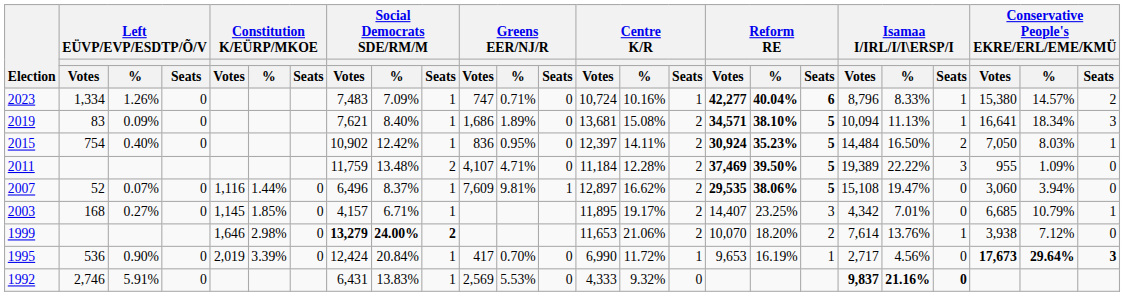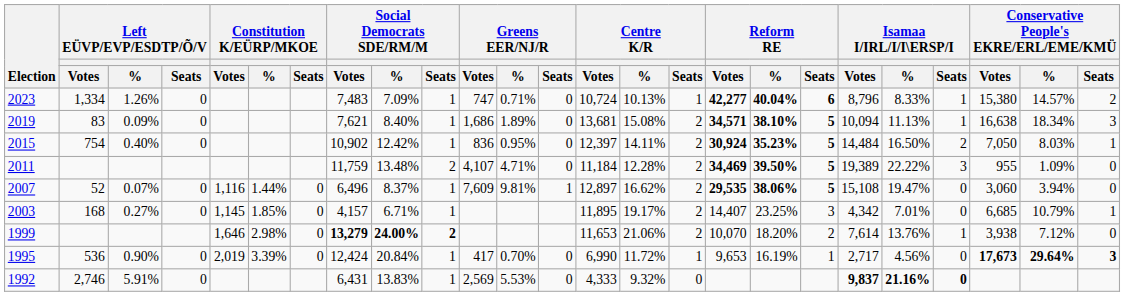2023 | Centre K/R / %: 10.16% -> 10.13%
2019 | Conservative People's EKRE/ERL/EME/KMÜ / Votes: 16,641 -> 16,638
2011 | Reform RE / Votes: 37,469 -> 34,469
